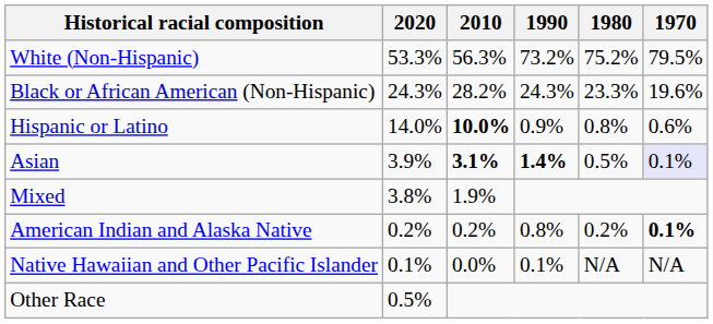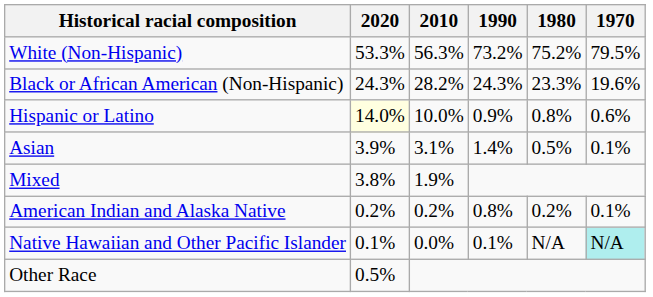Hispanic or Latino | 2020: no background -> lightyellow background
Hispanic or Latino | 2010: bold -> normal
Asian | 2010: bold -> normal
Asian | 1990: bold -> normal
Asian | 1970: lavender background -> no background
American Indian and Alaska Native | 1970: bold -> normal
Native Hawaiian and Other Pacific Islander | 1970: no background -> paleturquoise background
